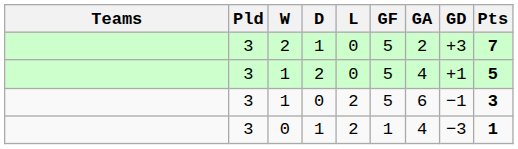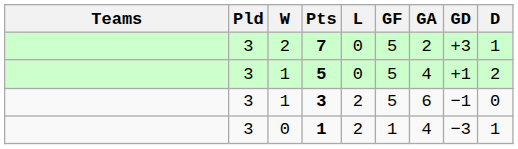columns swapped: D <-> Pts
